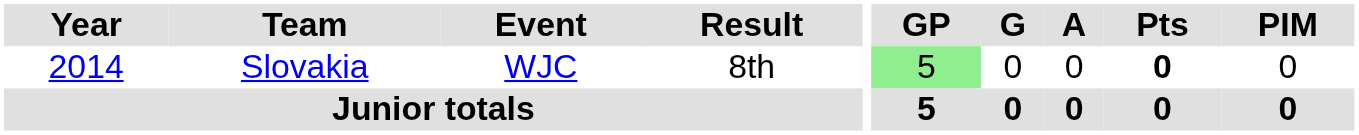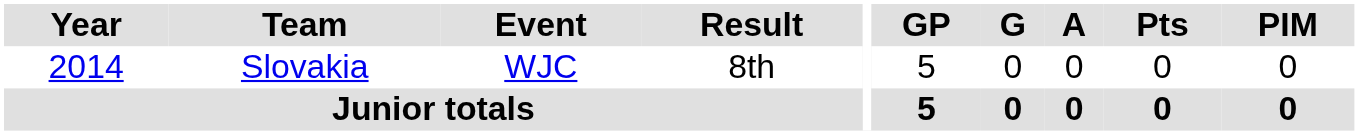Slovakia | GP: lightgreen background -> no background
Slovakia | Pts: bold -> normal
